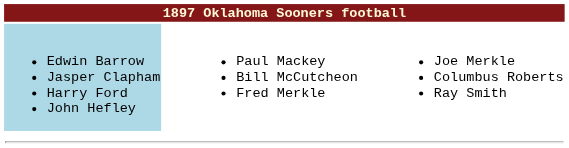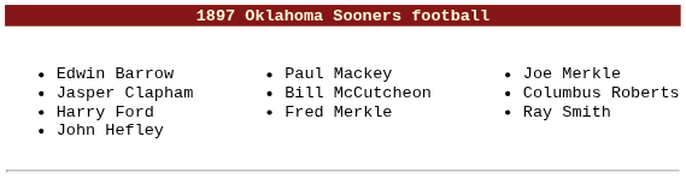Edwin Barrow Jasper Clapham Harry Ford John Hefley | column 1: lightblue background -> no background
